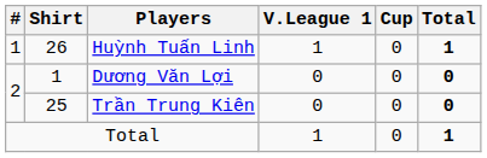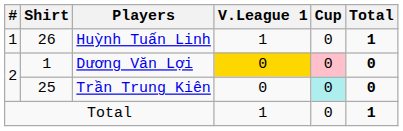Dương Văn Lợi | V.League 1: no background -> gold background
Dương Văn Lợi | Cup: no background -> pink background
Trần Trung Kiên | Cup: no background -> paleturquoise background
